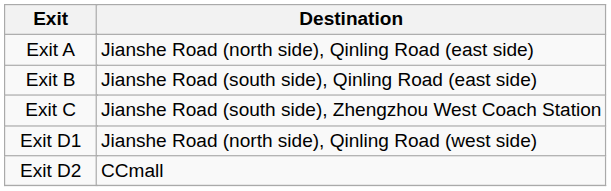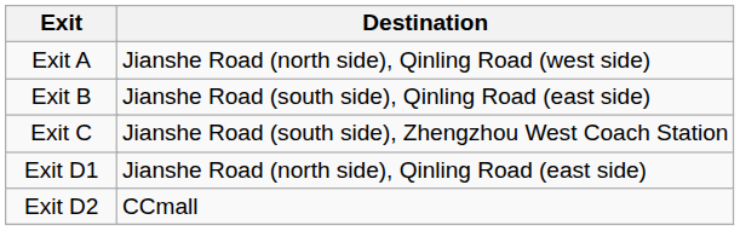Exit A | Destination: Jianshe Road (north side), Qinling Road (east side) -> Jianshe Road (north side), Qinling Road (west side)
Exit D1 | Destination: Jianshe Road (north side), Qinling Road (west side) -> Jianshe Road (north side), Qinling Road (east side)
